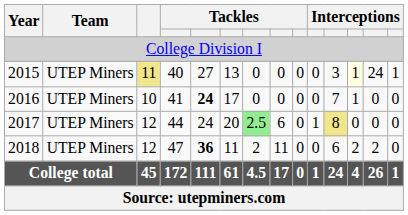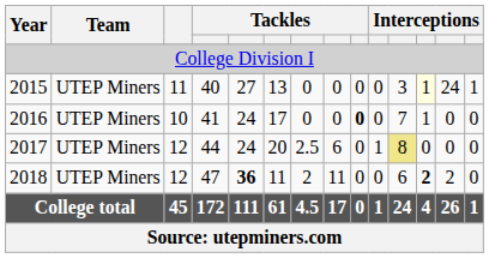2015 | column 3: khaki background -> no background
2016 | column 5: bold -> normal
2016 | column 9: normal -> bold
2017 | column 7: lightgreen background -> no background
2018 | column 12: normal -> bold
